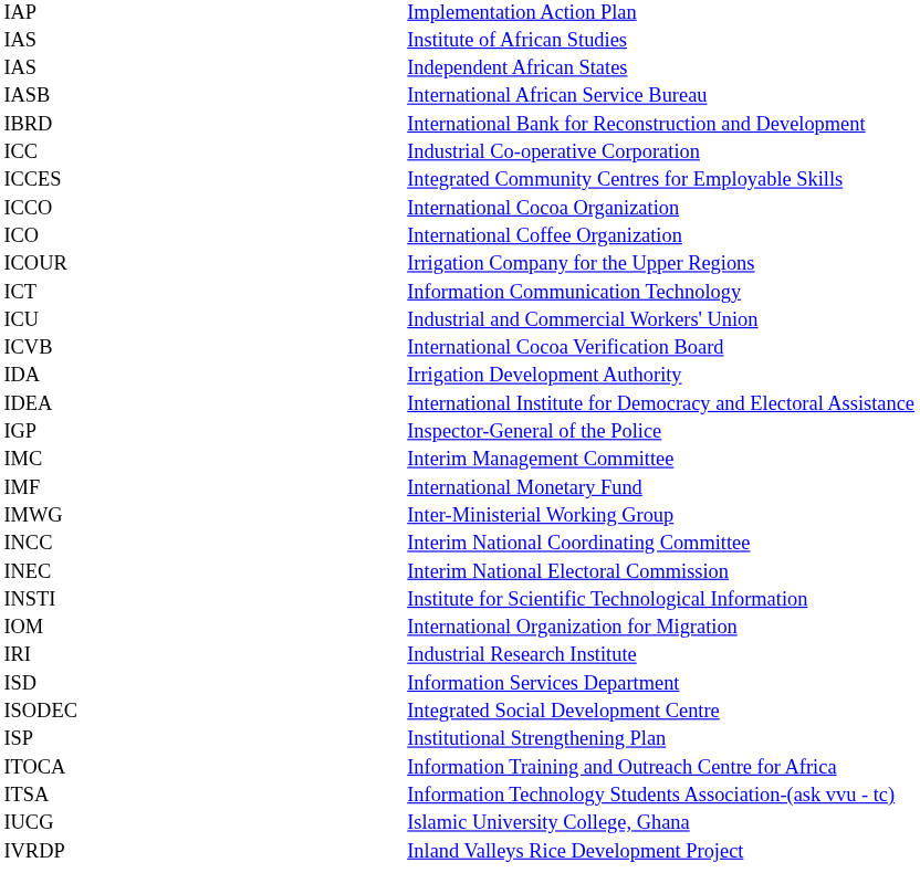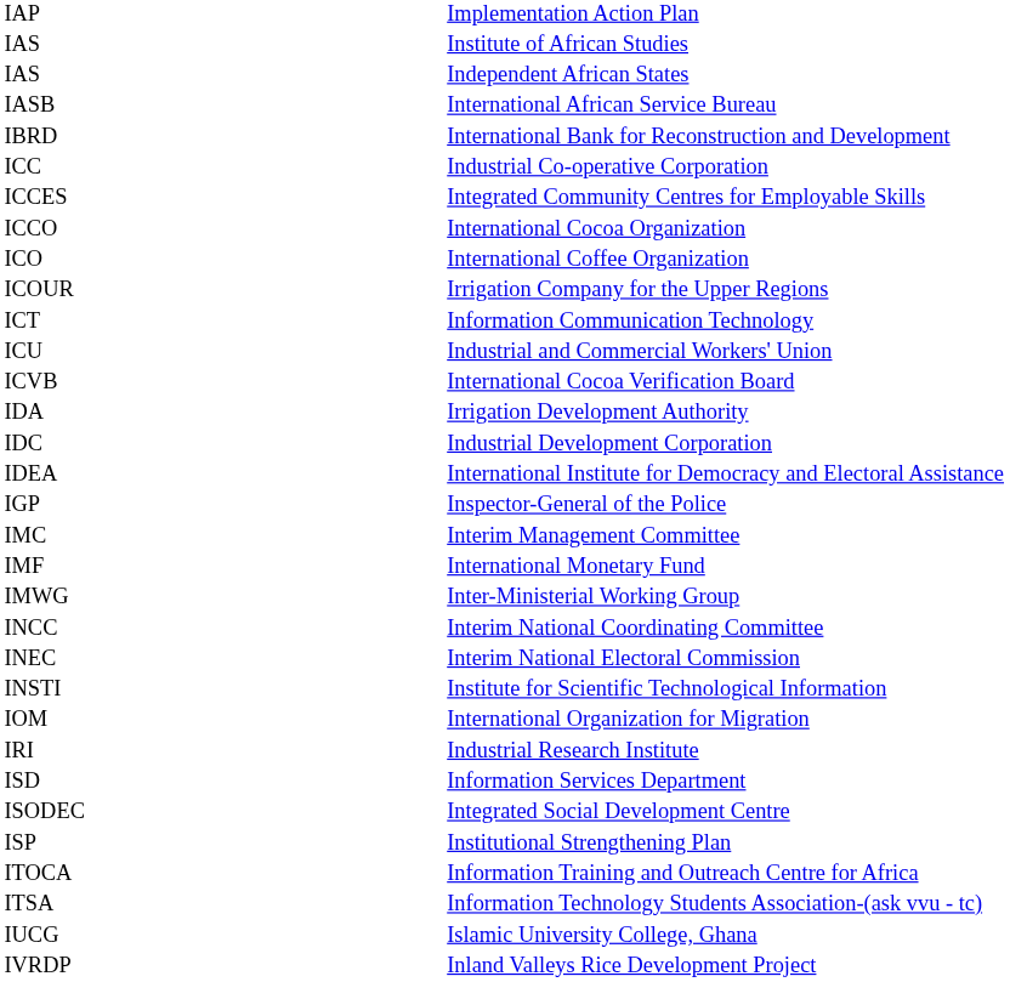+ row: IDC | Industrial Development Corporation
